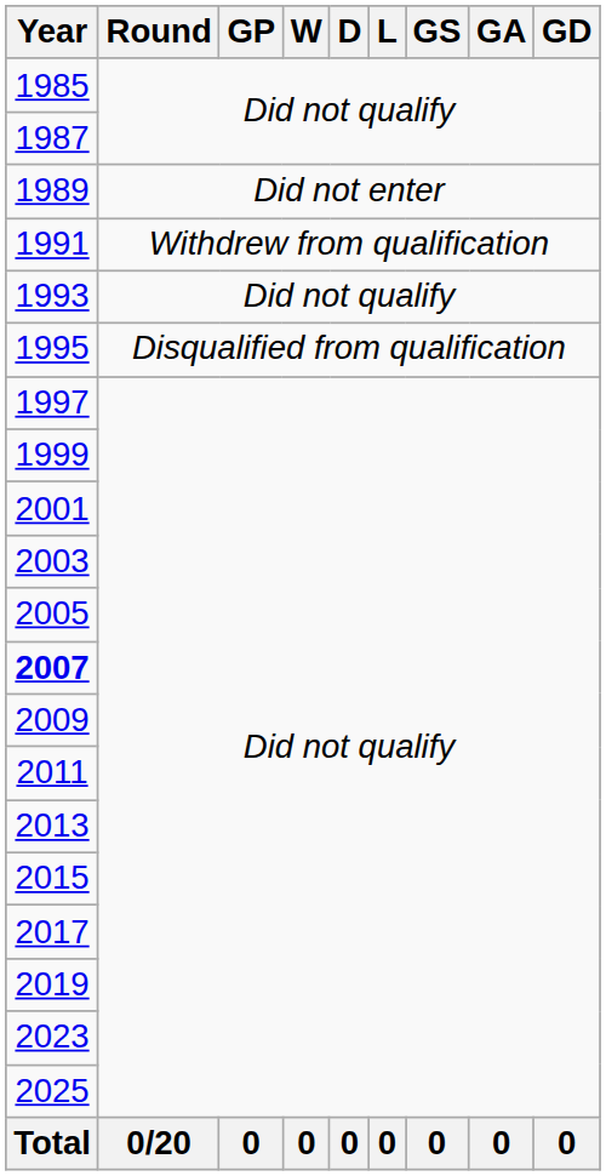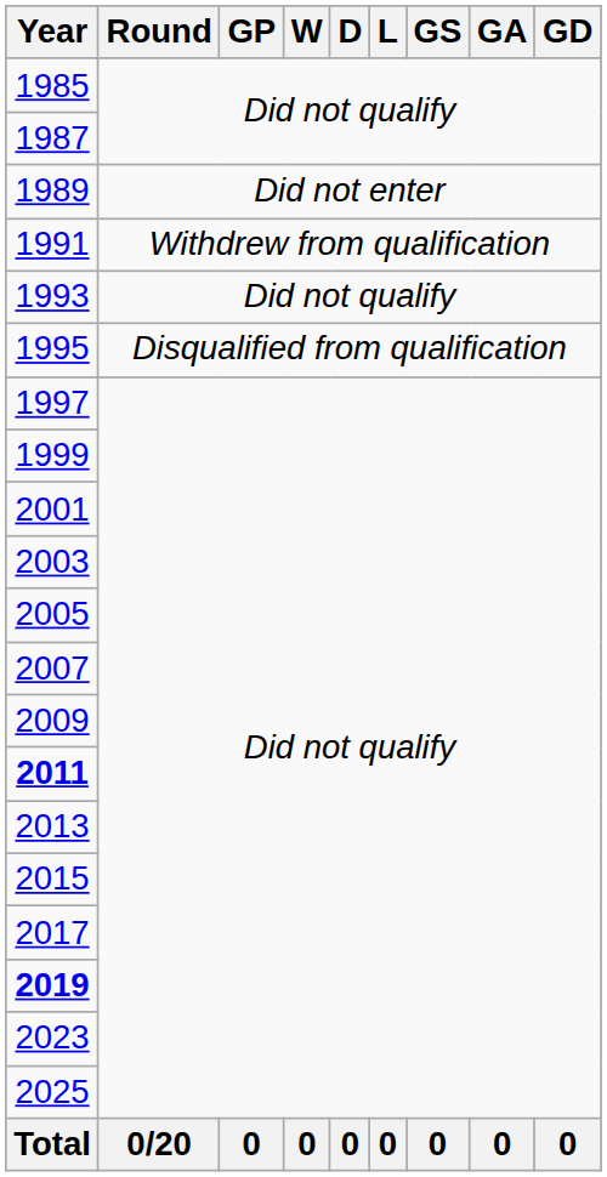2007 | Year: bold -> normal
2011 | Year: normal -> bold
2019 | Year: normal -> bold
